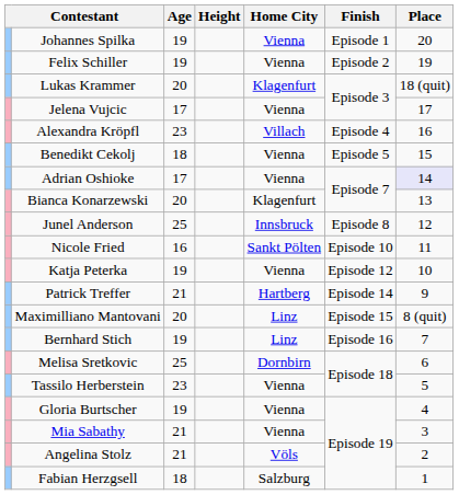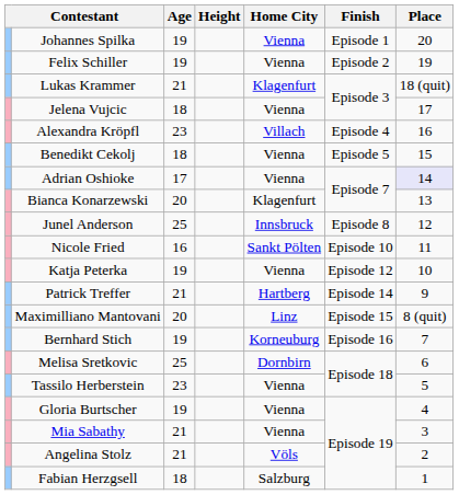Lukas Krammer | Age: 20 -> 21
Jelena Vujcic | Age: 17 -> 18
Bernhard Stich | Home City: Linz -> Korneuburg
